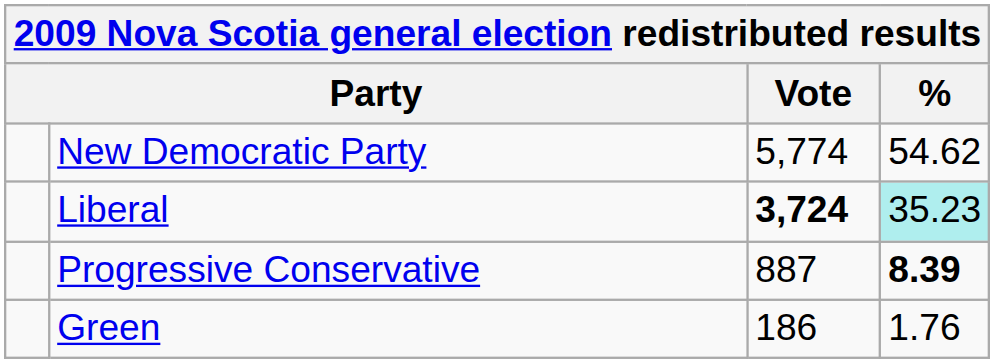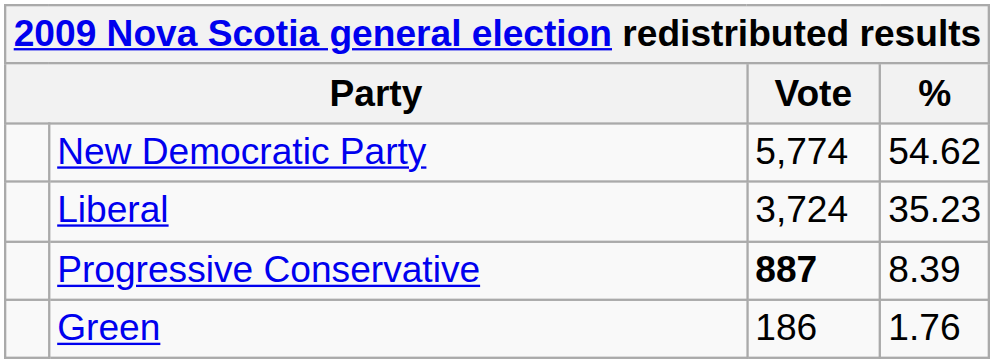Liberal | Vote: bold -> normal
Liberal | %: paleturquoise background -> no background
Progressive Conservative | Vote: normal -> bold
Progressive Conservative | %: bold -> normal
